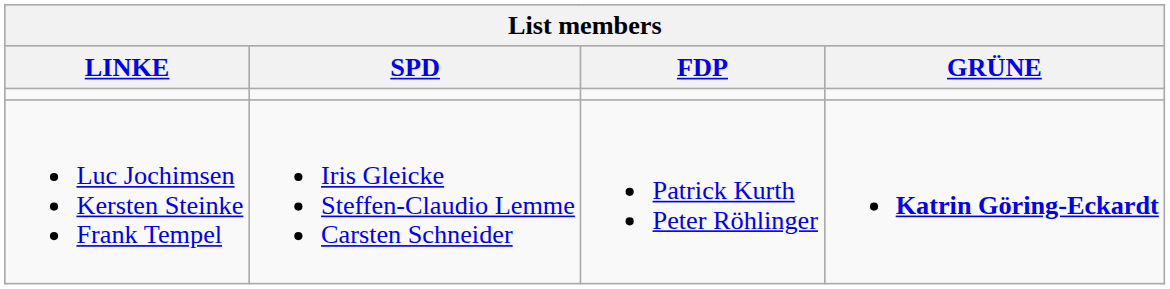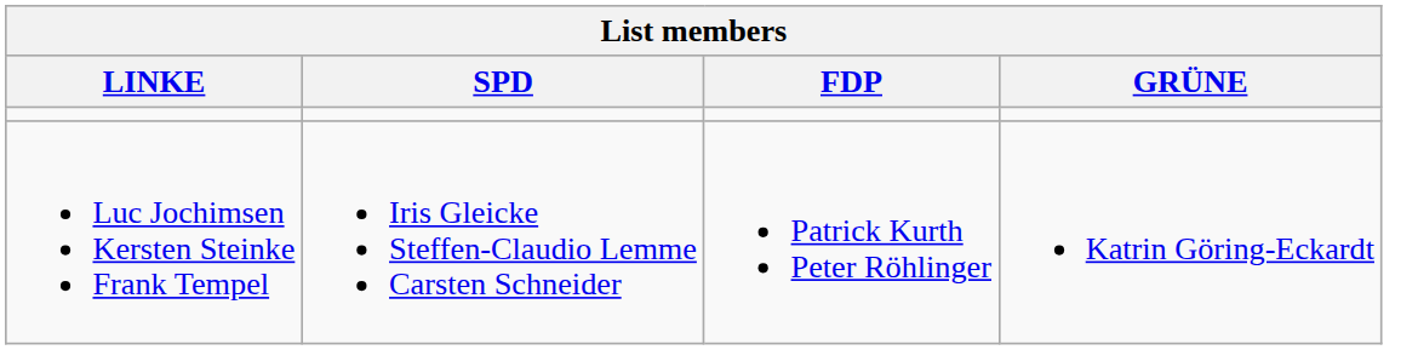Luc Jochimsen Kersten Steinke Frank Tempel | GRÜNE: bold -> normal
